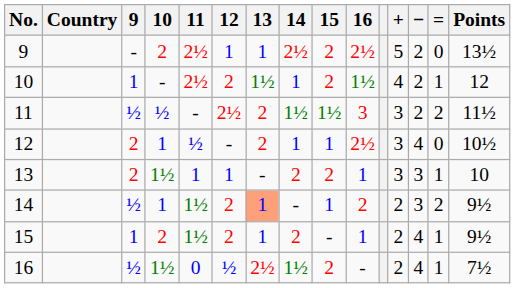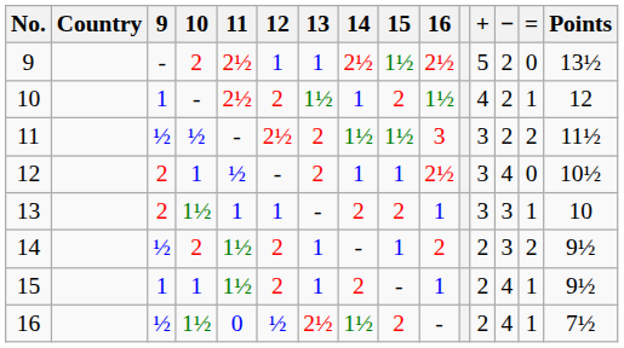row 2 | 15: 2 -> 1½
row 7 | 10: 1 -> 2
row 7 | 13: lightsalmon background -> no background
row 8 | 10: 2 -> 1
